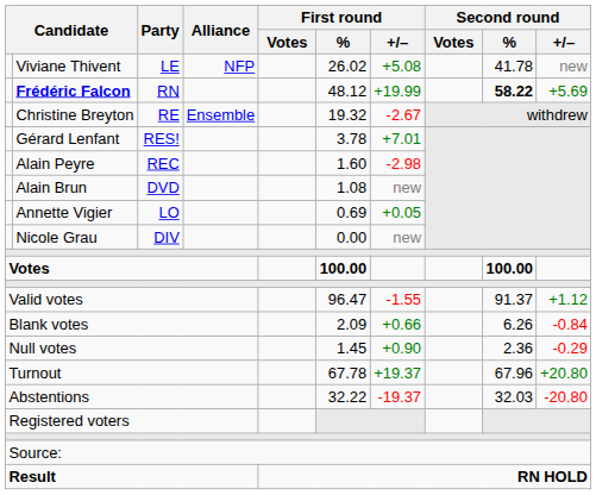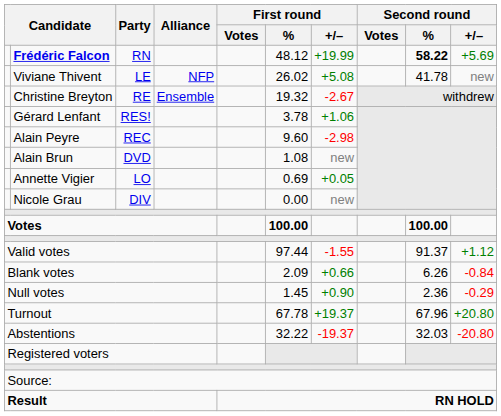rows swapped: Frédéric Falcon <-> Viviane Thivent
Gérard Lenfant | First round / +/–: +7.01 -> +1.06
Alain Peyre | First round / %: 1.60 -> 9.60
Valid votes | First round / %: 96.47 -> 97.44
